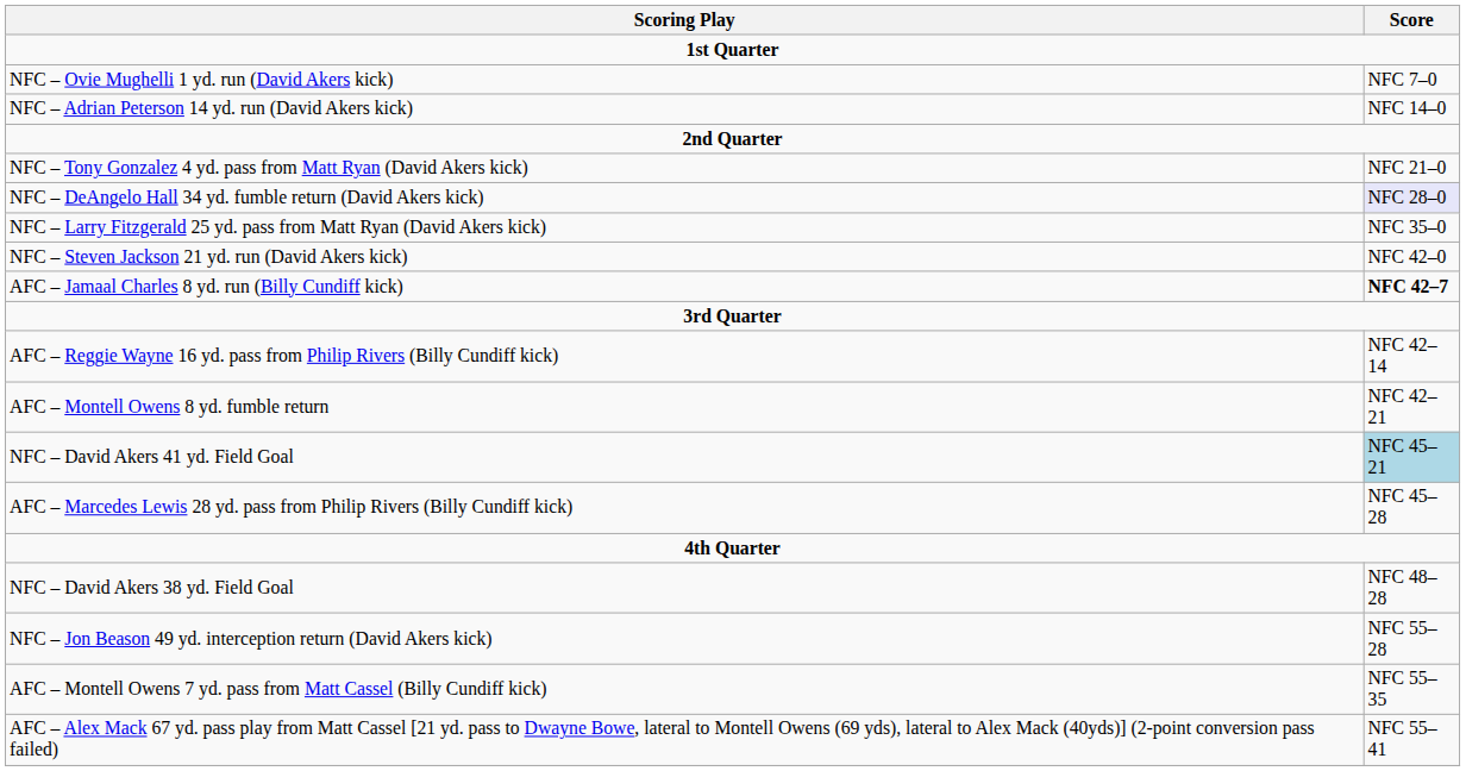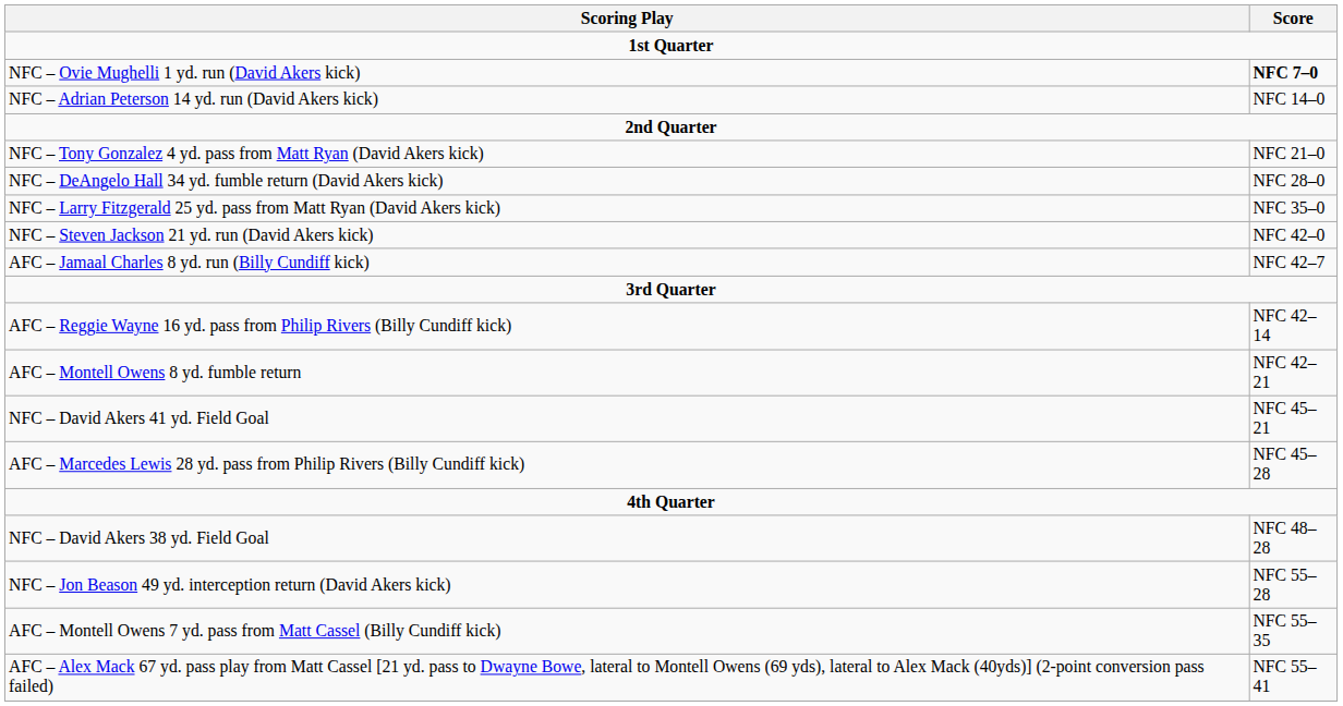NFC – Ovie Mughelli 1 yd. run (David Akers kick) | Score: normal -> bold
NFC – DeAngelo Hall 34 yd. fumble return (David Akers kick) | Score: lavender background -> no background
AFC – Jamaal Charles 8 yd. run (Billy Cundiff kick) | Score: bold -> normal
NFC – David Akers 41 yd. Field Goal | Score: lightblue background -> no background
